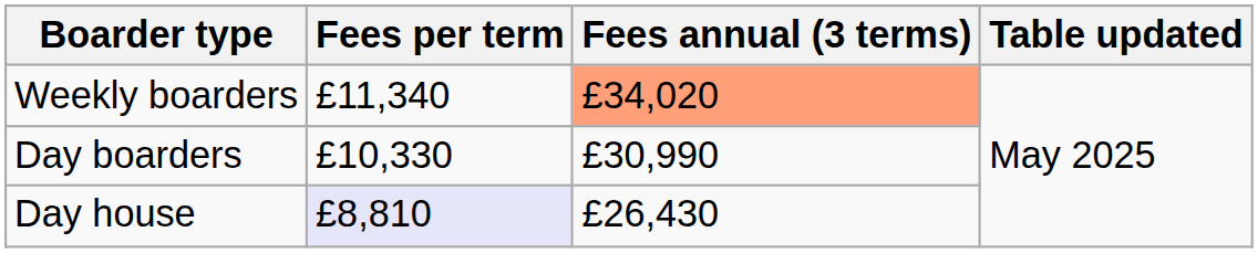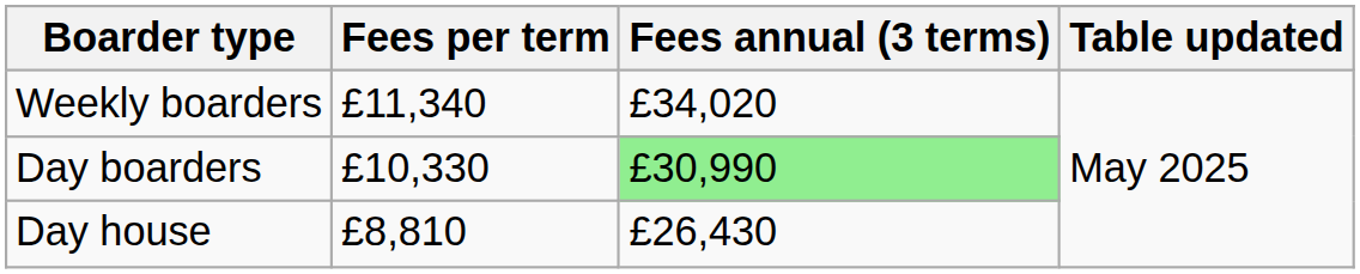Weekly boarders | Fees annual (3 terms): lightsalmon background -> no background
Day boarders | Fees annual (3 terms): no background -> lightgreen background
Day house | Fees per term: lavender background -> no background
